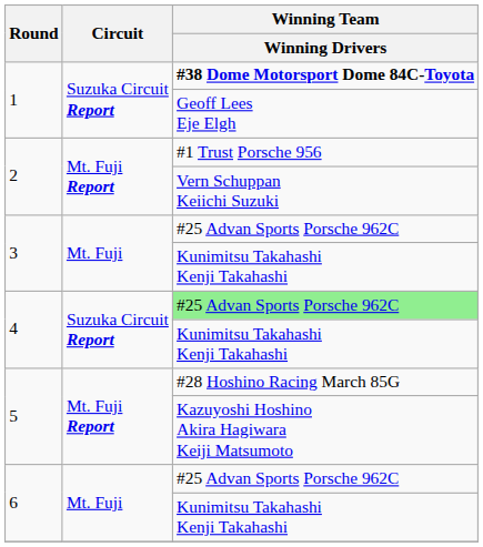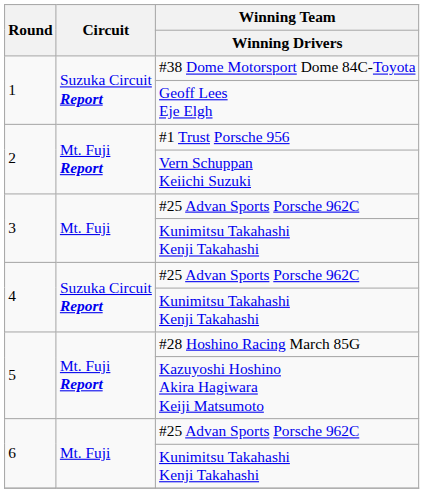#38 Dome Motorsport Dome 84C-Toyota | Winning Team / Winning Drivers: bold -> normal
4 / #25 Advan Sports Porsche 962C | Winning Team / Winning Drivers: lightgreen background -> no background
